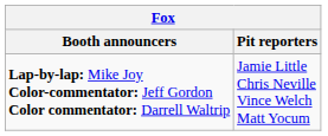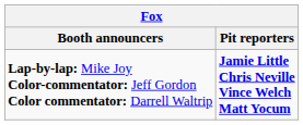row 3 | Pit reporters: normal -> bold
